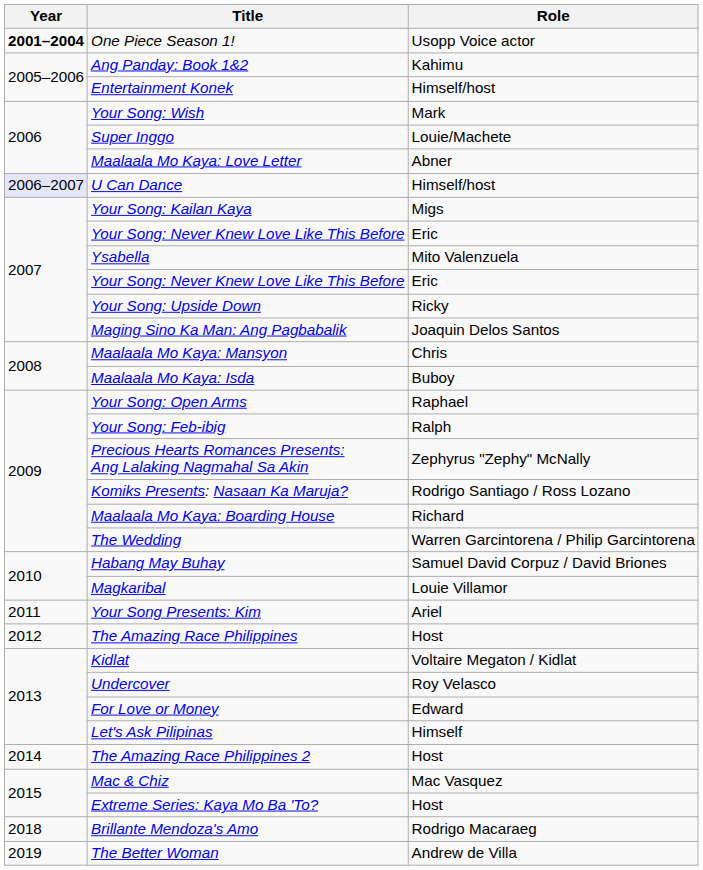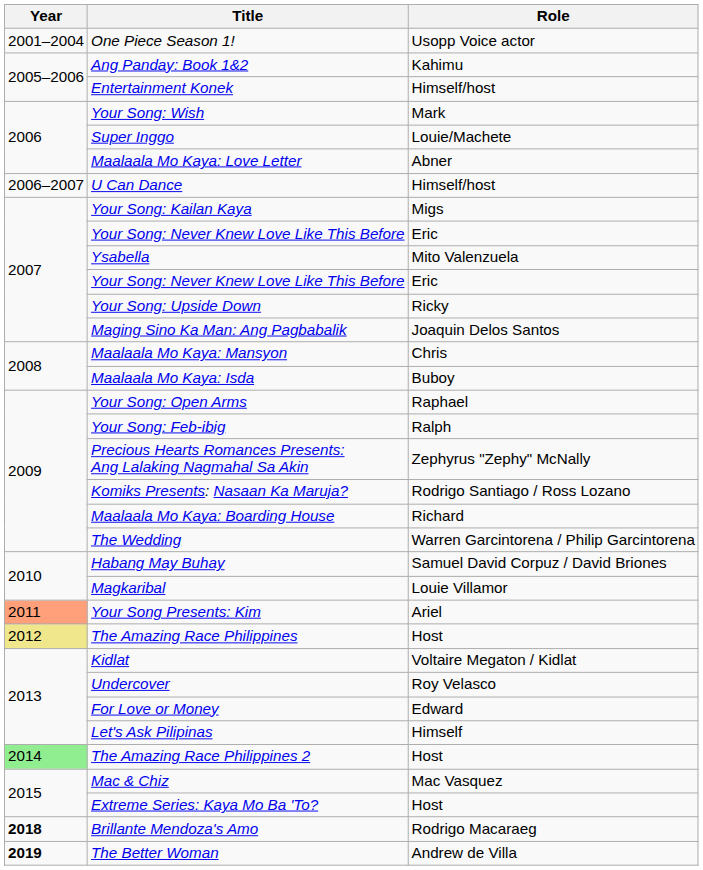One Piece Season 1! | Year: bold -> normal
U Can Dance | Year: lavender background -> no background
Your Song Presents: Kim | Year: no background -> lightsalmon background
The Amazing Race Philippines | Year: no background -> khaki background
The Amazing Race Philippines 2 | Year: no background -> lightgreen background
Brillante Mendoza's Amo | Year: normal -> bold
The Better Woman | Year: normal -> bold
